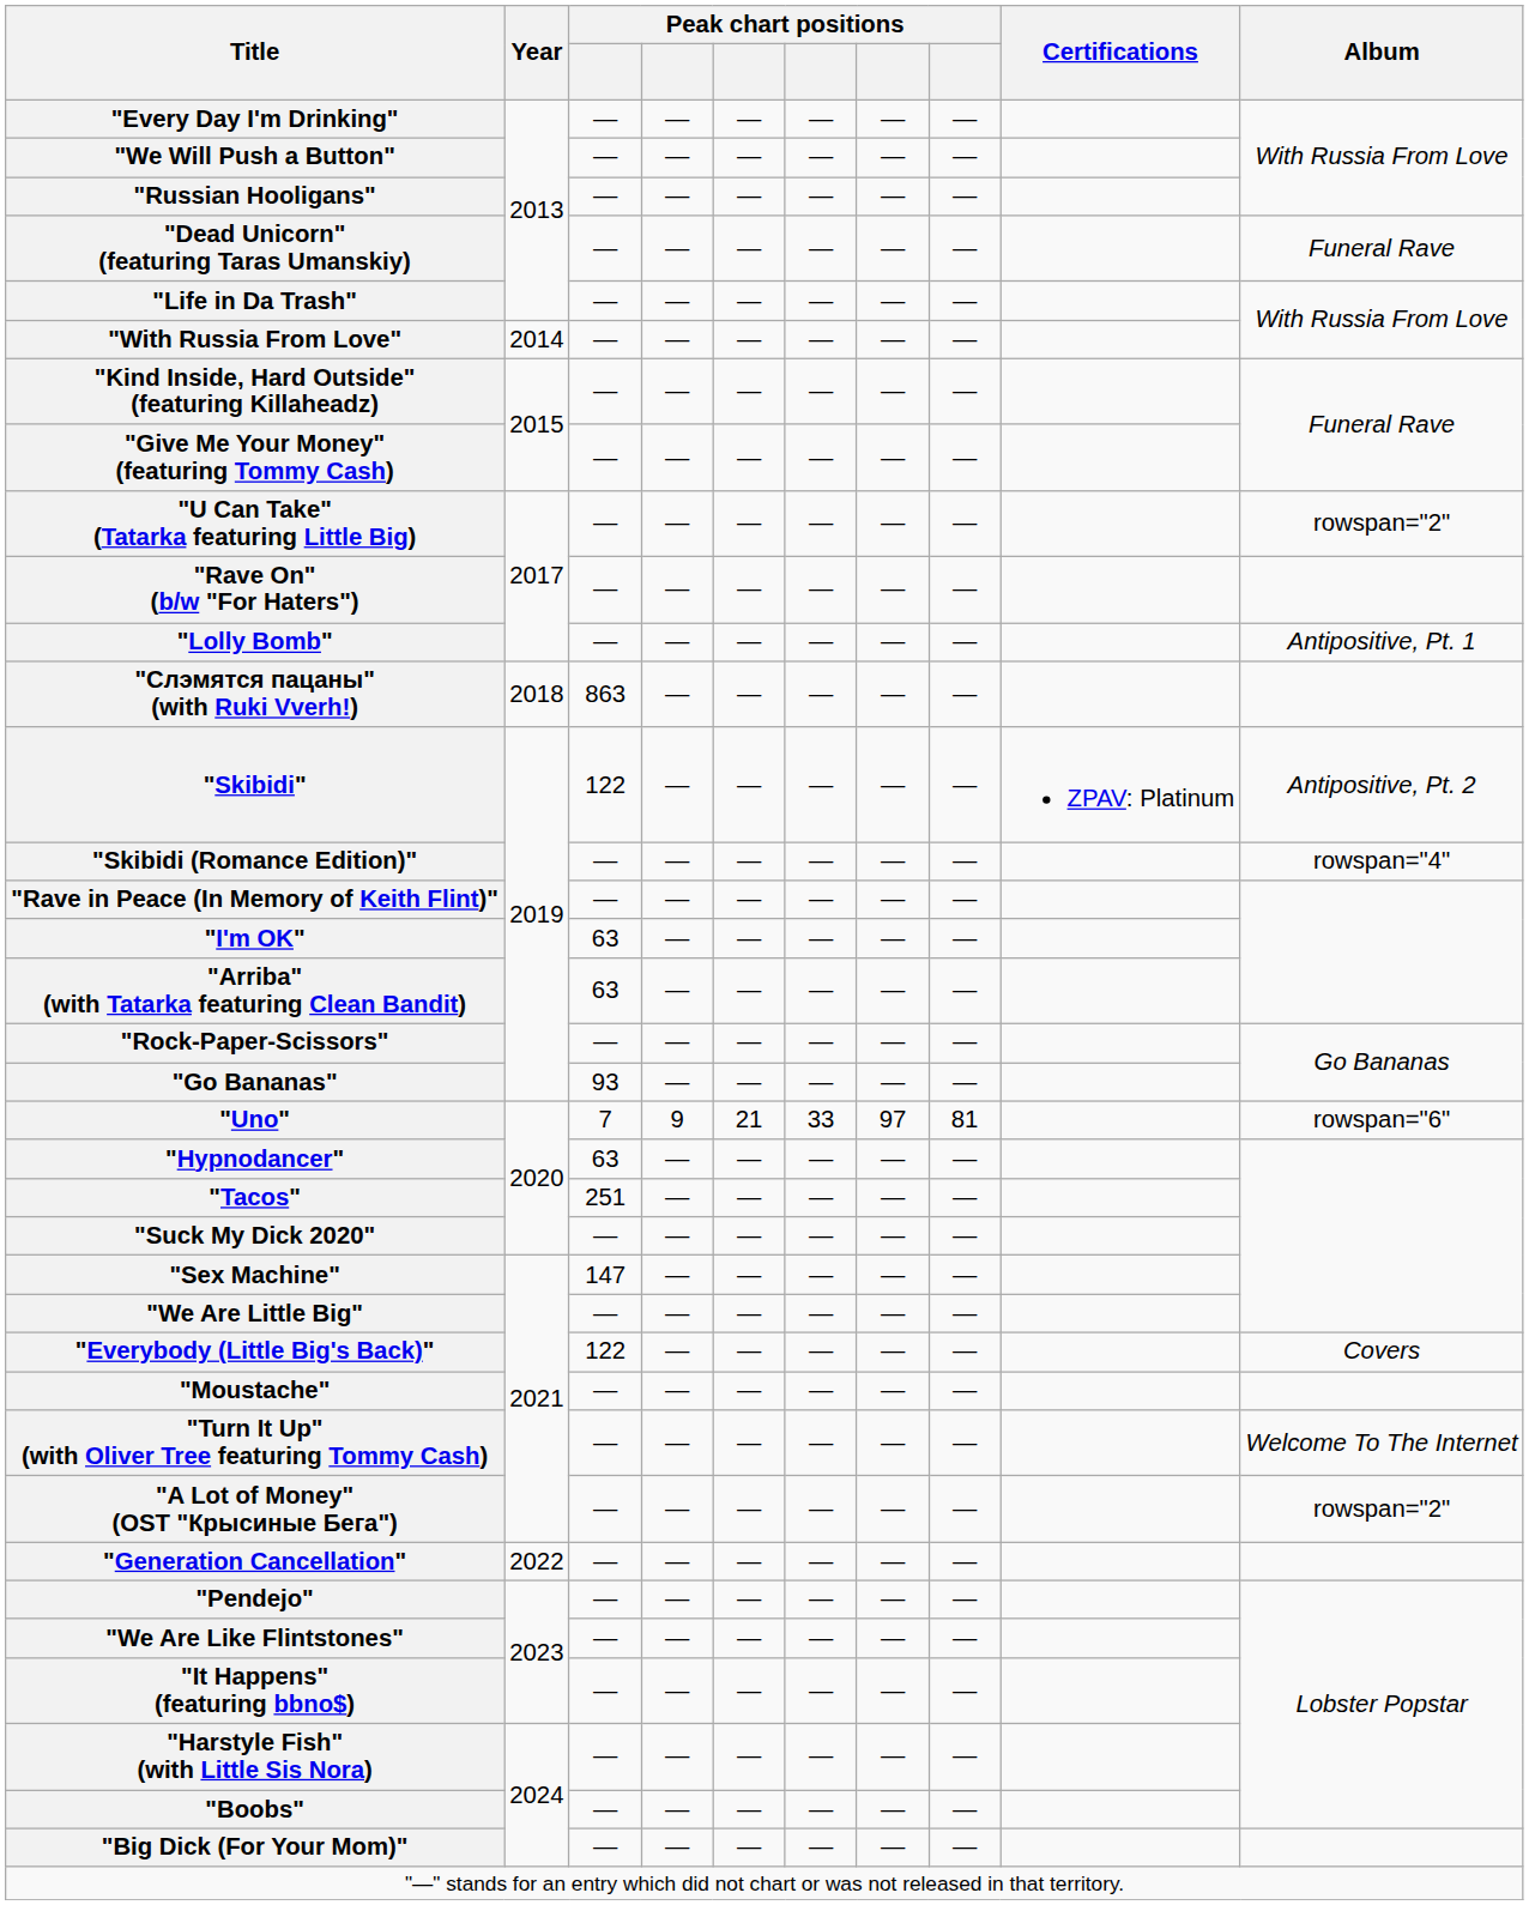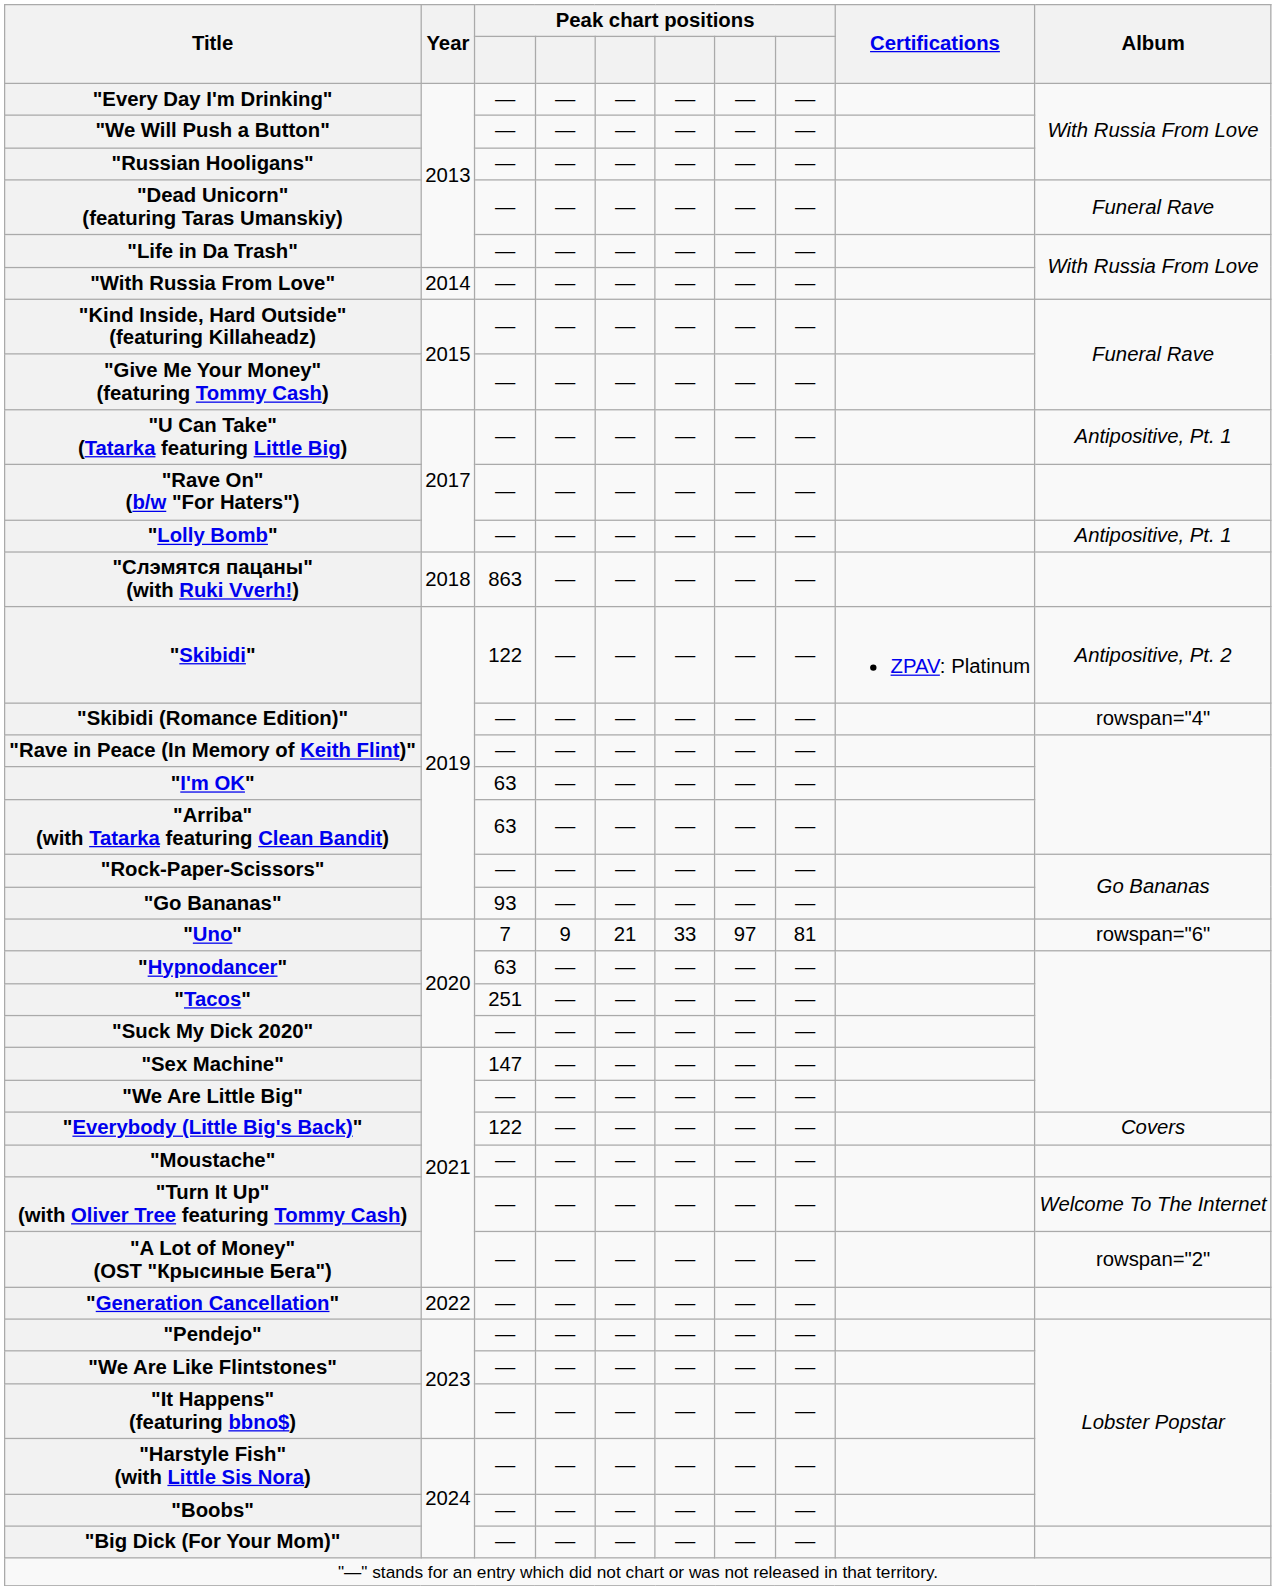"U Can Take" (Tatarka featuring Little Big) | Album: rowspan="2" -> Antipositive, Pt. 1
